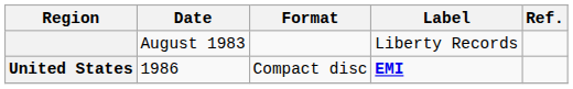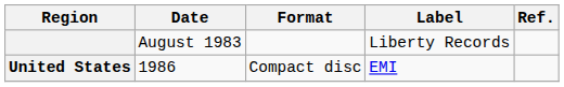United States | Label: bold -> normal
